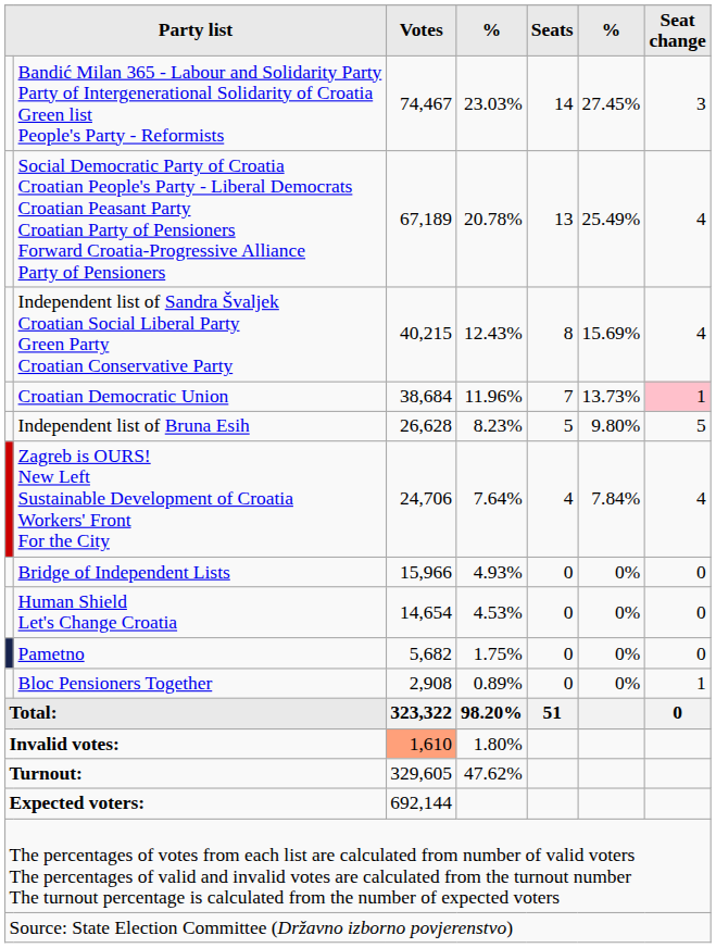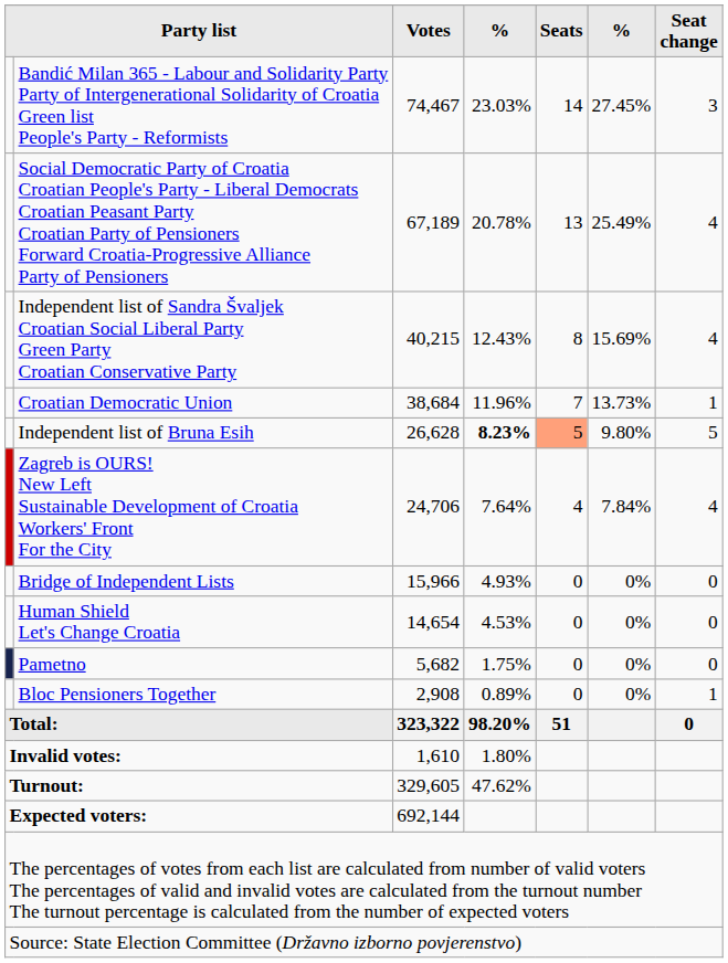Croatian Democratic Union | Seat change: pink background -> no background
Independent list of Bruna Esih | column 4: normal -> bold
Independent list of Bruna Esih | Seats: no background -> lightsalmon background
Invalid votes: | Votes: lightsalmon background -> no background
